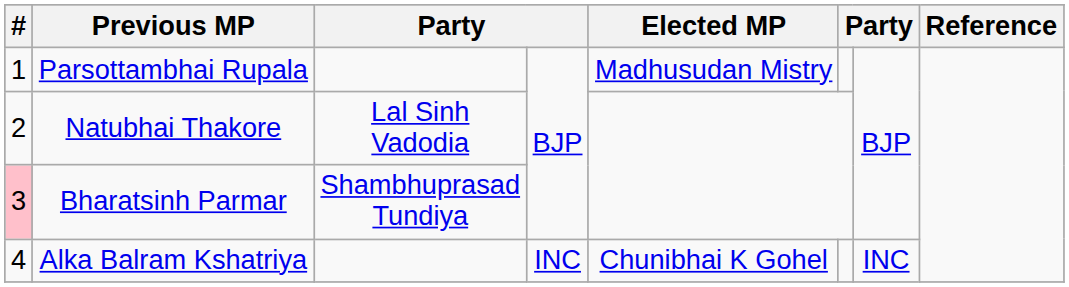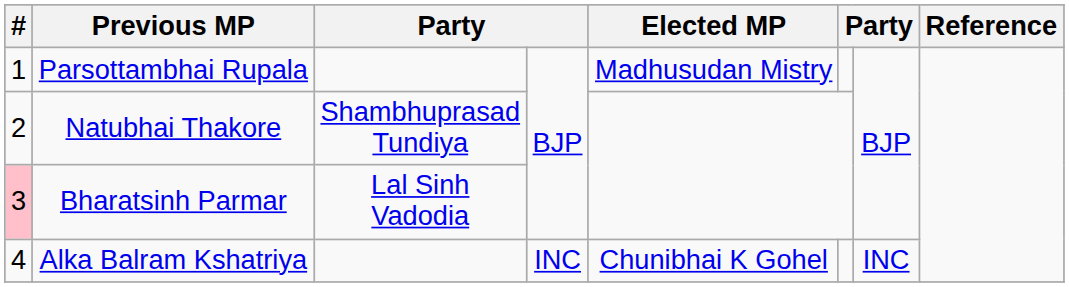Natubhai Thakore | column 3: Lal Sinh Vadodia -> Shambhuprasad Tundiya
Bharatsinh Parmar | column 3: Shambhuprasad Tundiya -> Lal Sinh Vadodia
